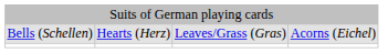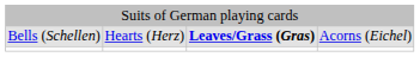Bells (Schellen) | column 3: normal -> bold
